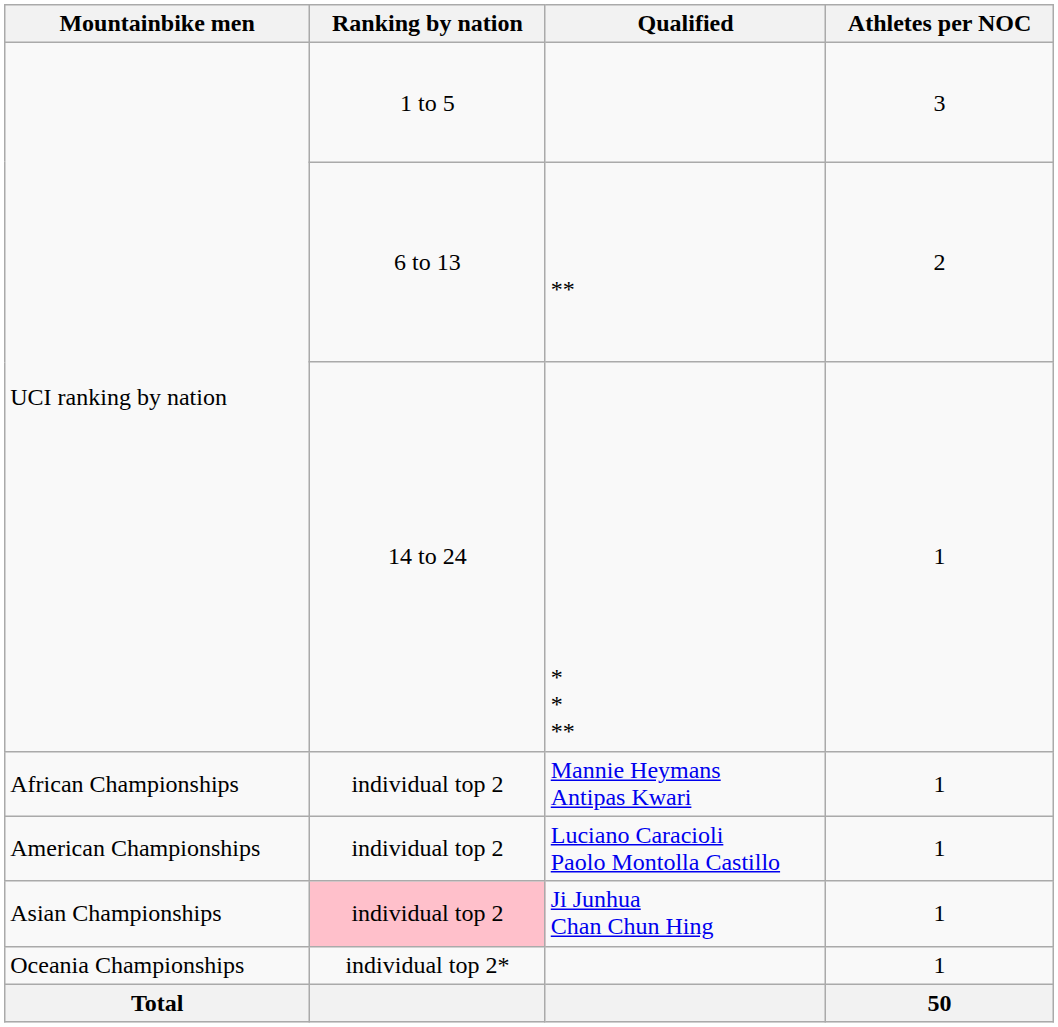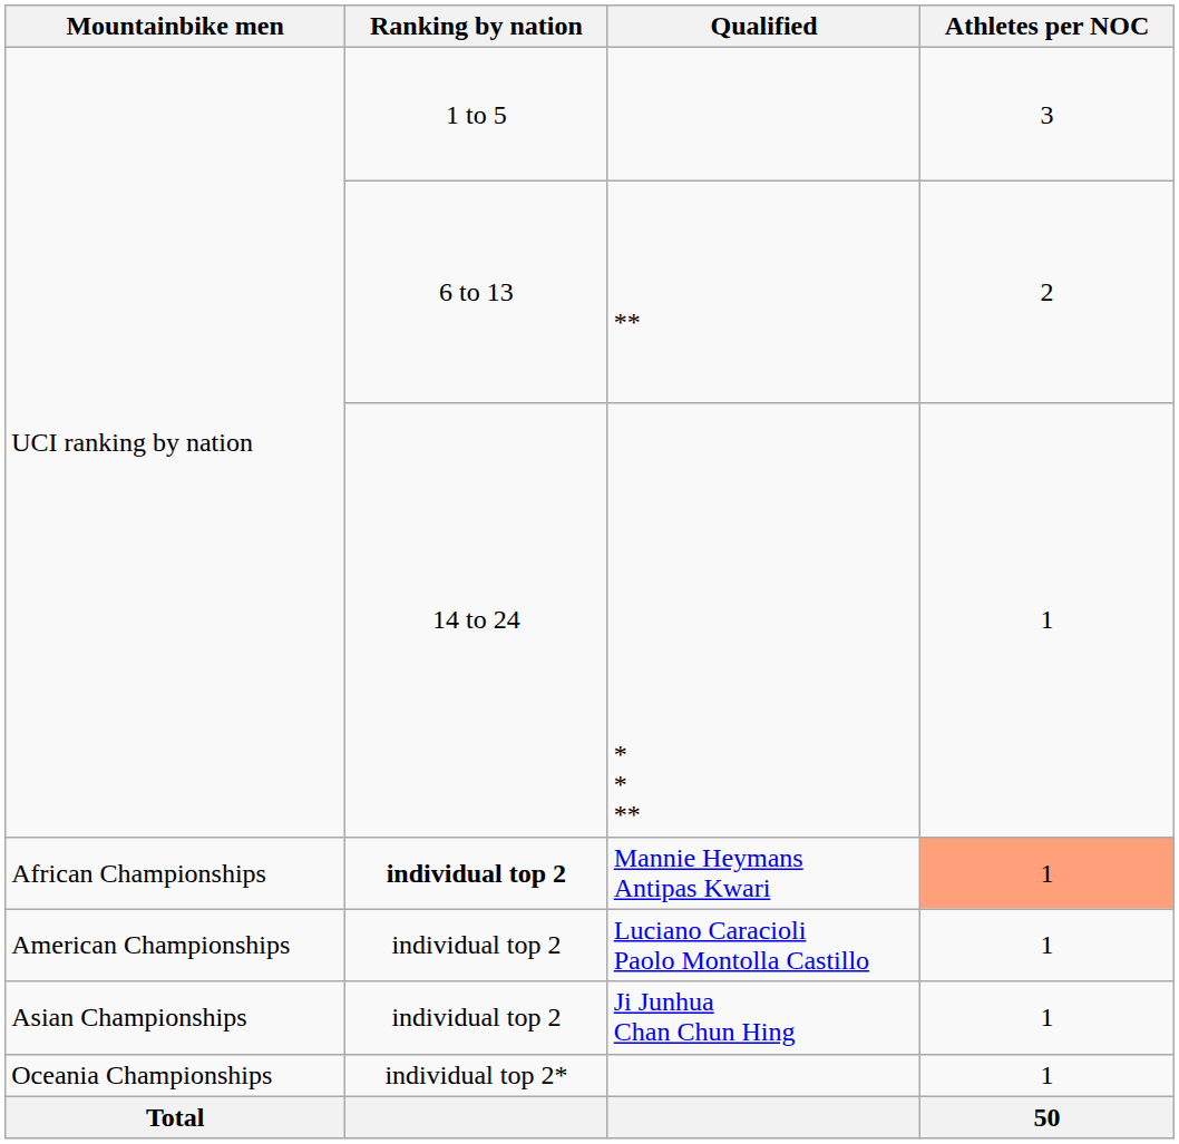Mannie Heymans Antipas Kwari | Ranking by nation: normal -> bold
Mannie Heymans Antipas Kwari | Athletes per NOC: no background -> lightsalmon background
Ji Junhua Chan Chun Hing | Ranking by nation: pink background -> no background
